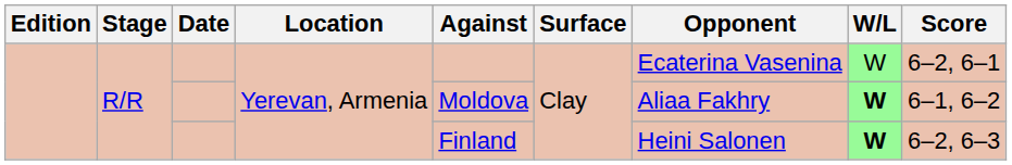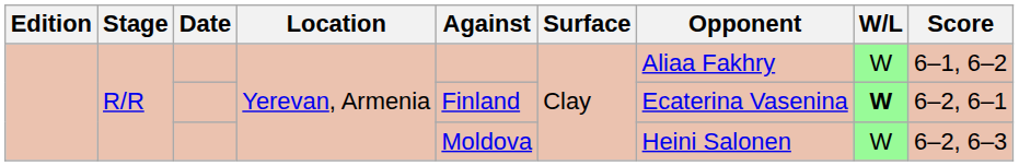row 2 | Opponent: Ecaterina Vasenina -> Aliaa Fakhry
row 2 | Score: 6–2, 6–1 -> 6–1, 6–2
row 3 | Against: Moldova -> Finland
row 3 | Opponent: Aliaa Fakhry -> Ecaterina Vasenina
row 3 | Score: 6–1, 6–2 -> 6–2, 6–1
row 4 | Against: Finland -> Moldova
row 4 | W/L: bold -> normal
